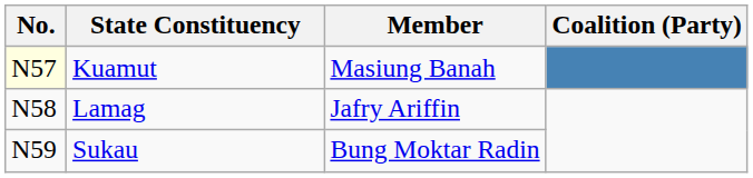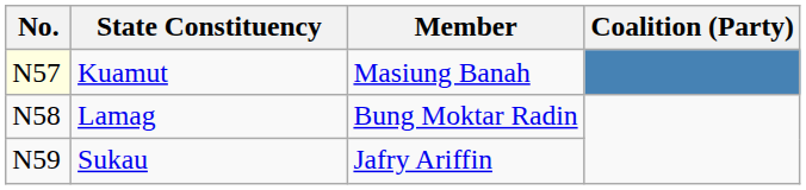Lamag | Member: Jafry Ariffin -> Bung Moktar Radin
Sukau | Member: Bung Moktar Radin -> Jafry Ariffin
